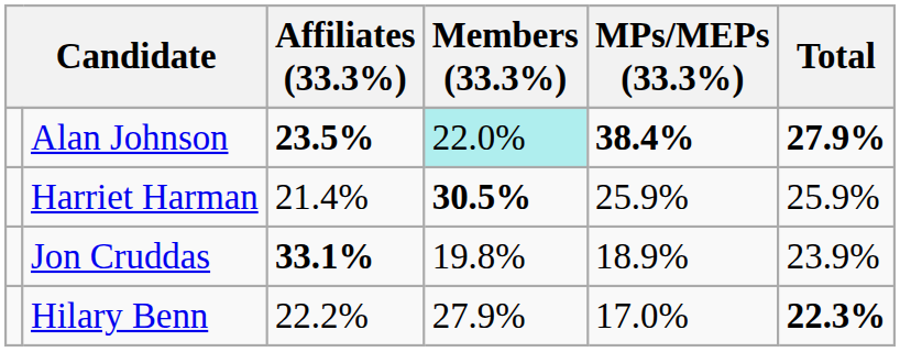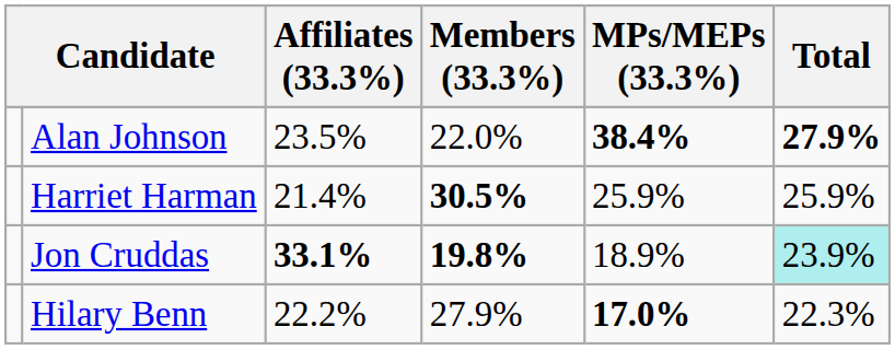Alan Johnson | Affiliates (33.3%): bold -> normal
Alan Johnson | Members (33.3%): paleturquoise background -> no background
Jon Cruddas | Members (33.3%): normal -> bold
Jon Cruddas | Total: no background -> paleturquoise background
Hilary Benn | MPs/MEPs (33.3%): normal -> bold
Hilary Benn | Total: bold -> normal
